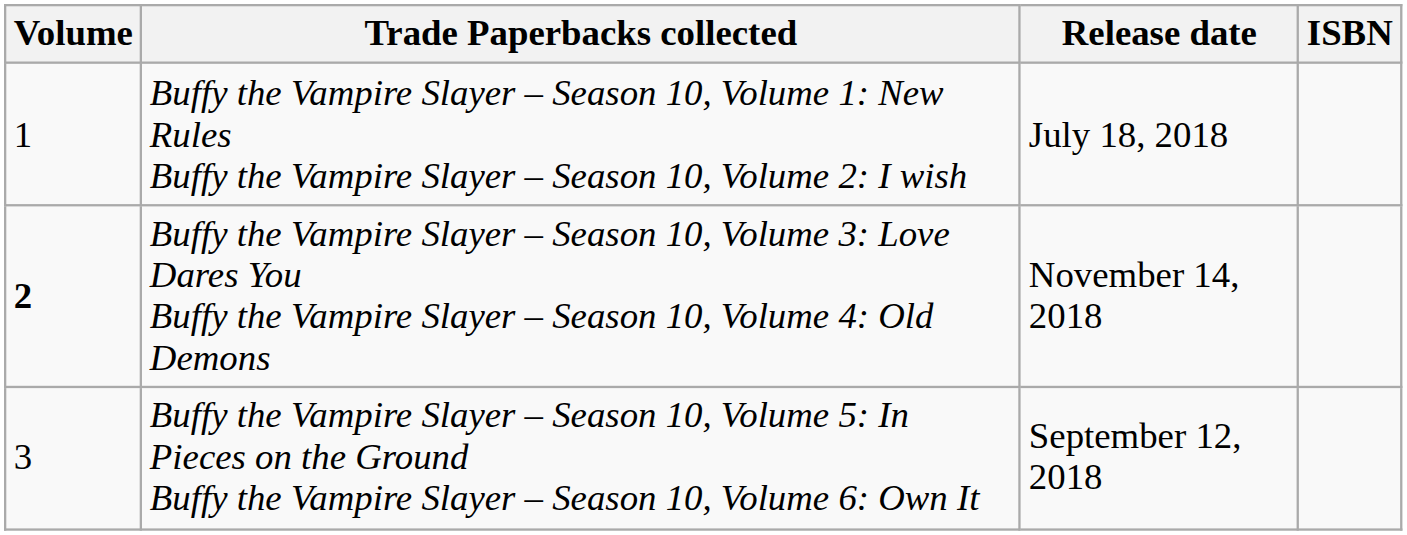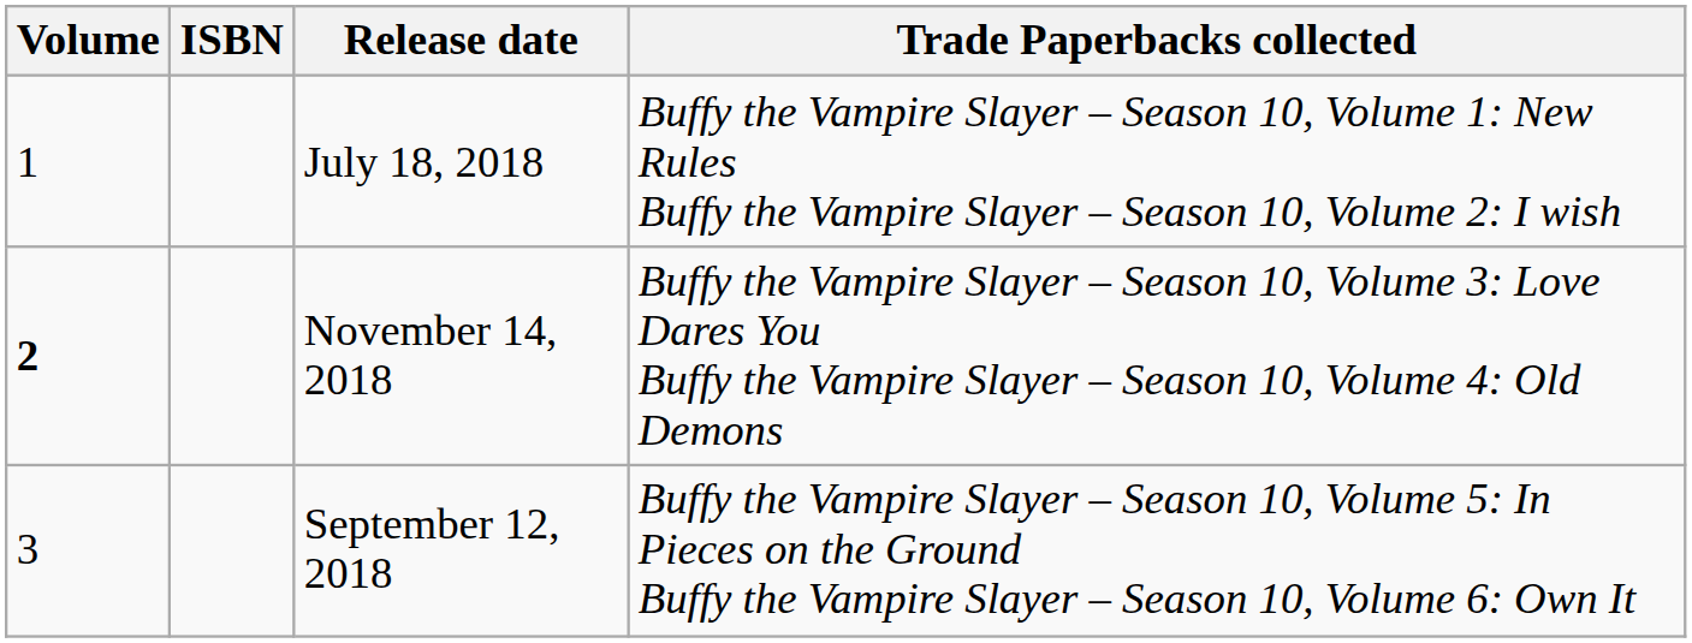columns swapped: Trade Paperbacks collected <-> ISBN
